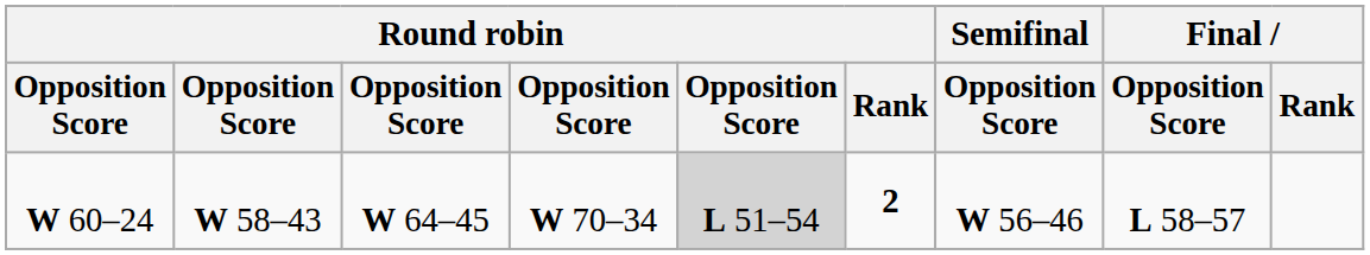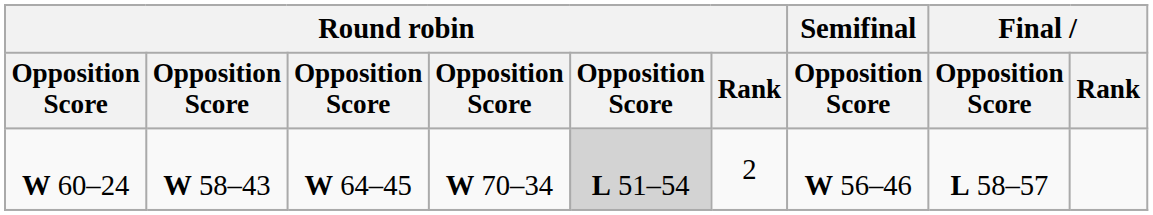W 60–24 | Round robin / Rank: bold -> normal
